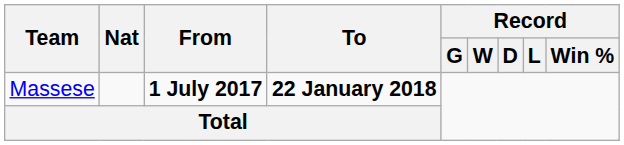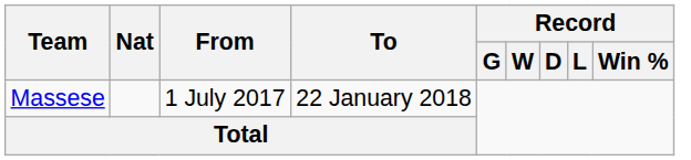Massese | From: bold -> normal
Massese | To: bold -> normal
